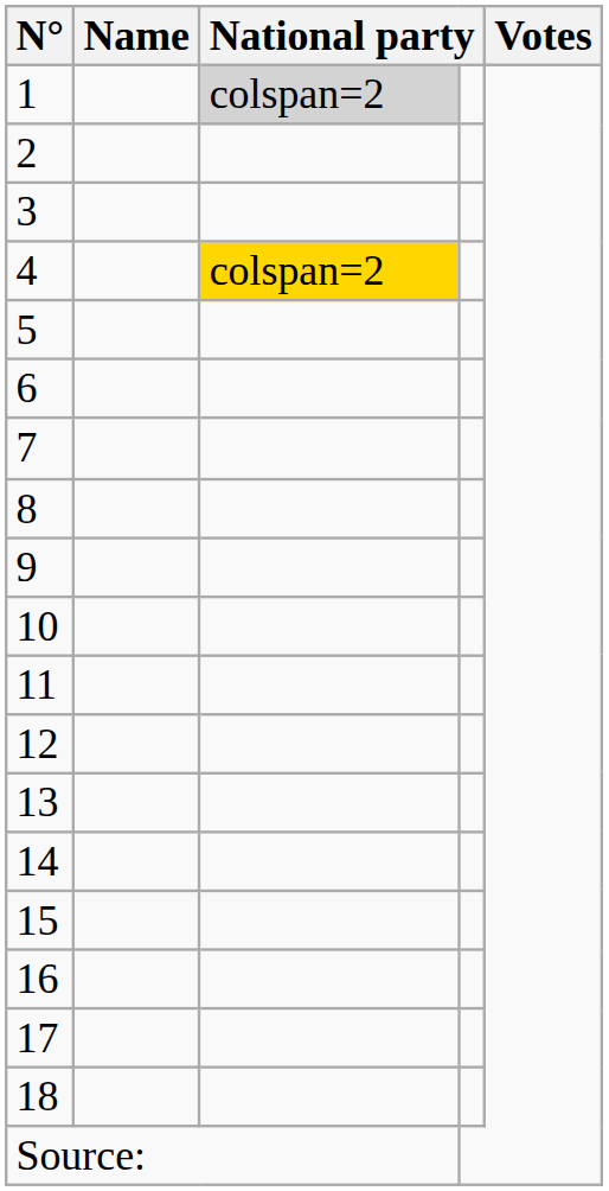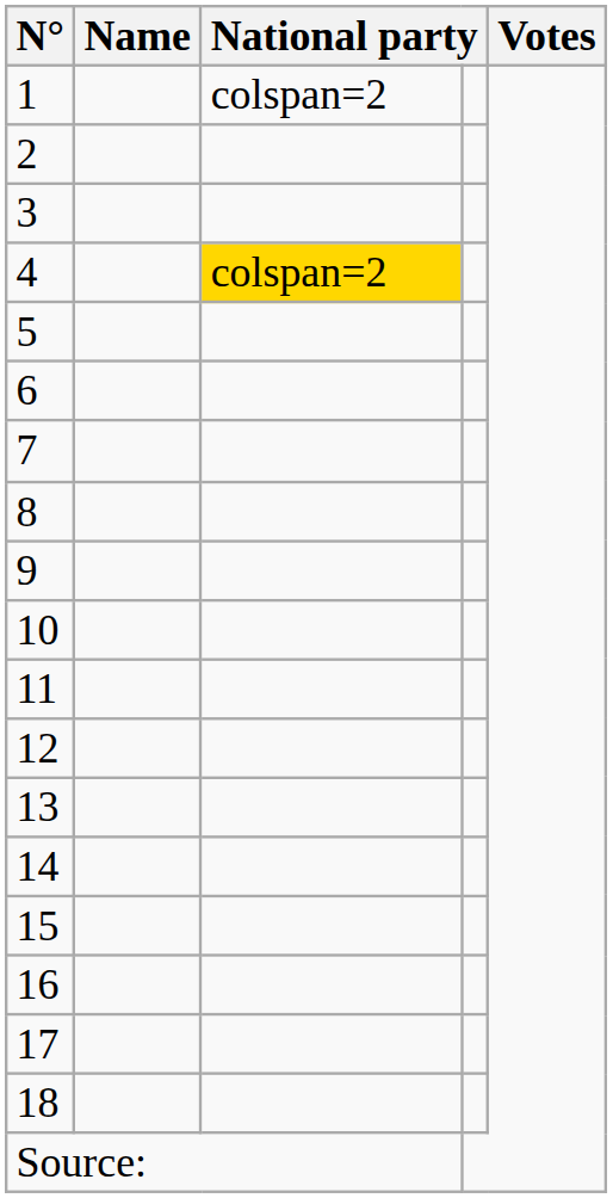1 | column 3: lightgrey background -> no background
